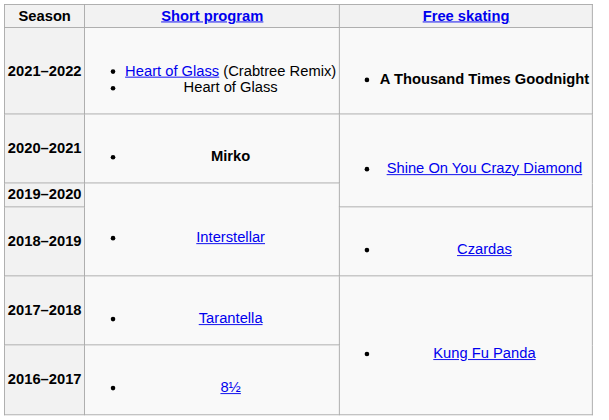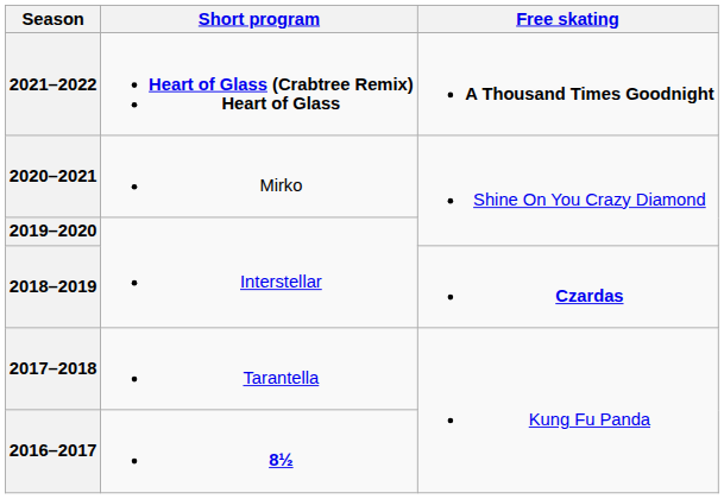2021–2022 | Short program: normal -> bold
2020–2021 | Short program: bold -> normal
2018–2019 | Free skating: normal -> bold
2016–2017 | Short program: normal -> bold
